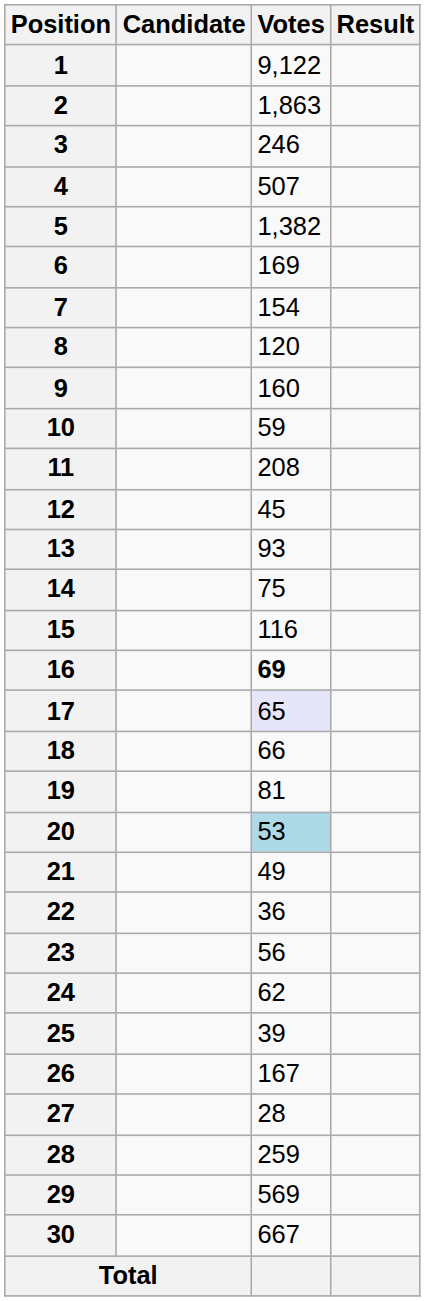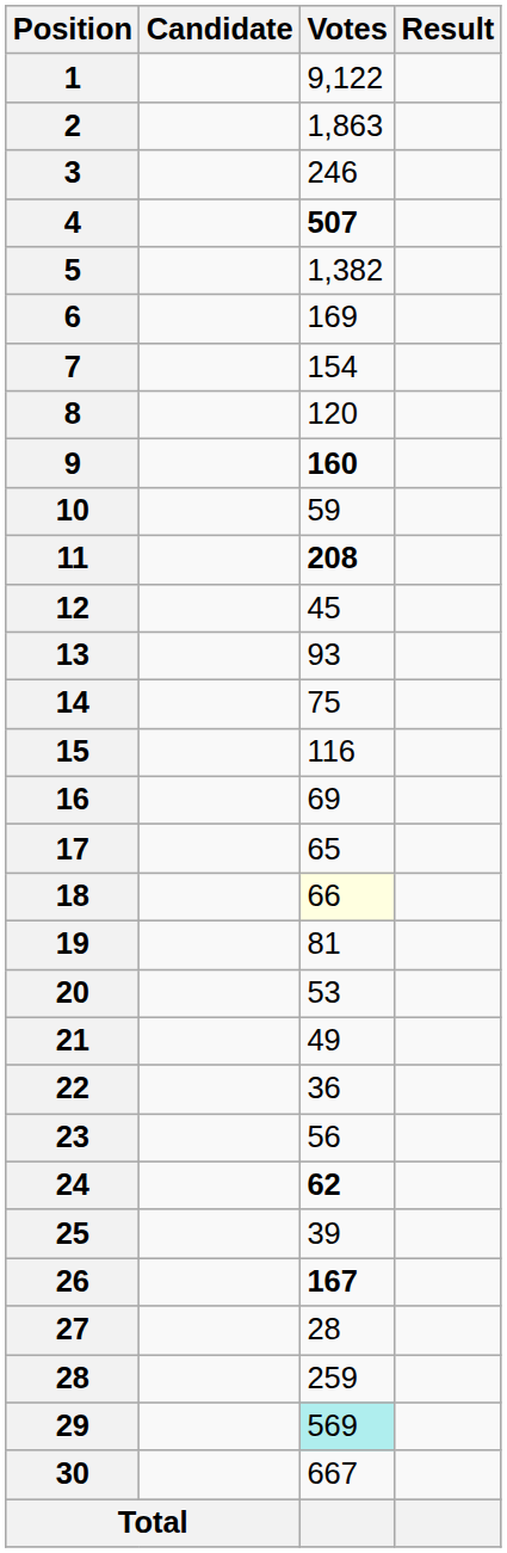4 | Votes: normal -> bold
9 | Votes: normal -> bold
11 | Votes: normal -> bold
16 | Votes: bold -> normal
17 | Votes: lavender background -> no background
18 | Votes: no background -> lightyellow background
20 | Votes: lightblue background -> no background
24 | Votes: normal -> bold
26 | Votes: normal -> bold
29 | Votes: no background -> paleturquoise background
